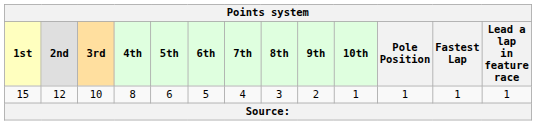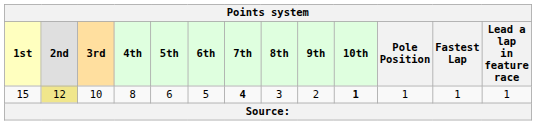15 | 2nd: no background -> khaki background
15 | 7th: normal -> bold
15 | 10th: normal -> bold
